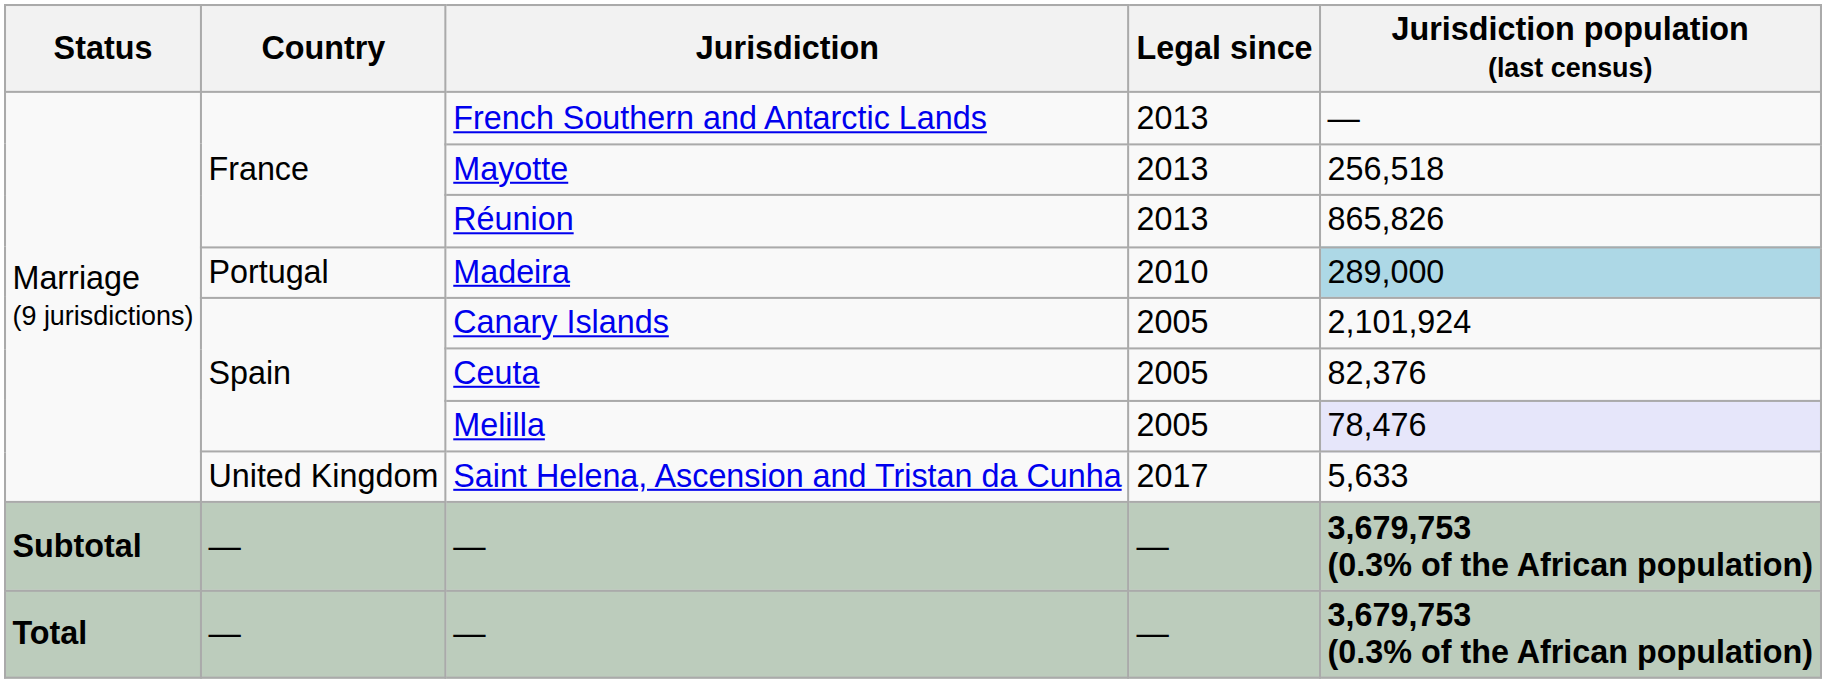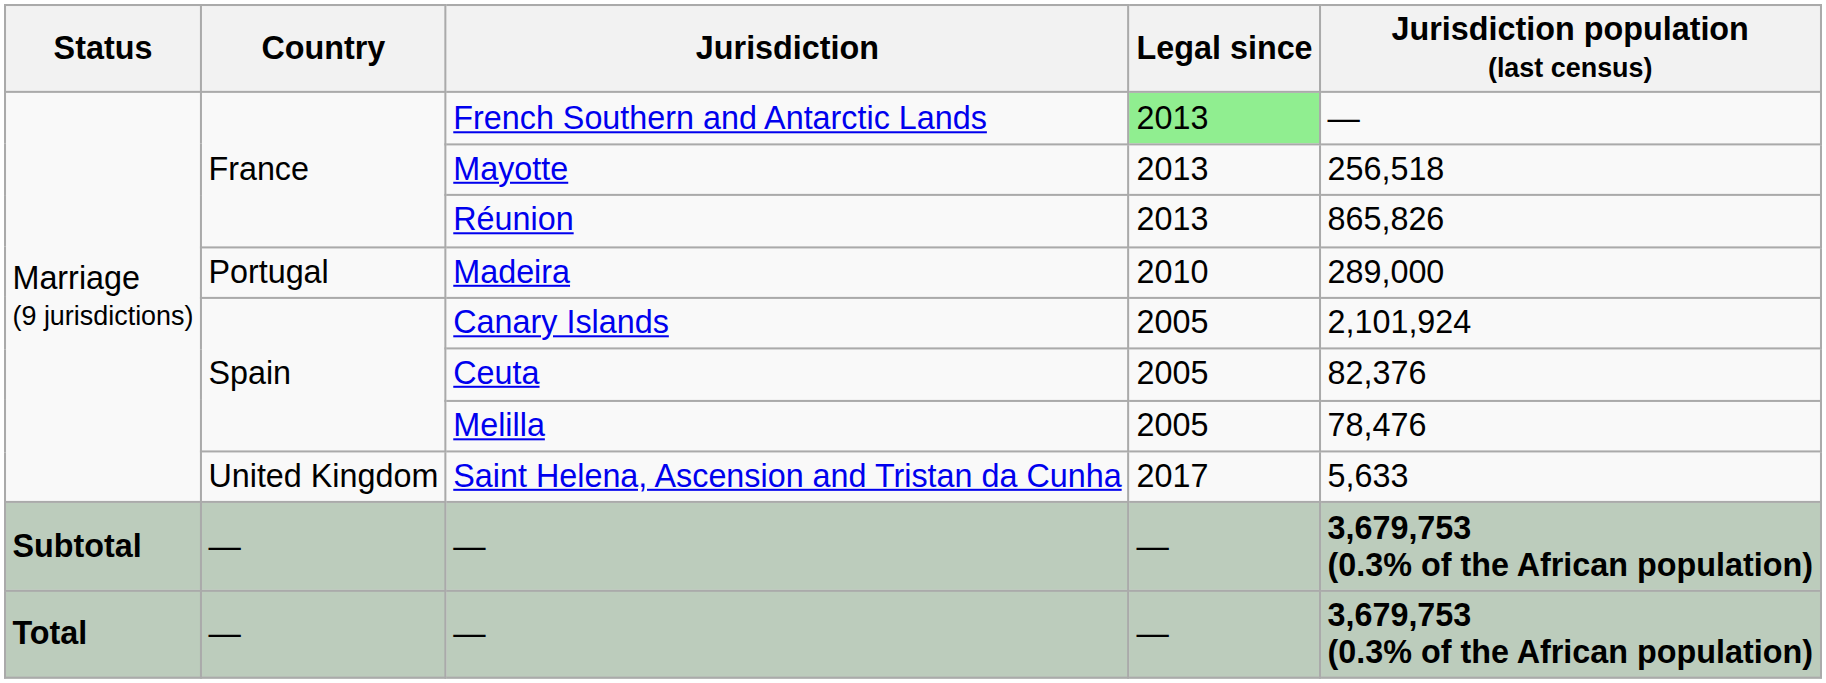French Southern and Antarctic Lands | Legal since: no background -> lightgreen background
Madeira | Jurisdiction population (last census): lightblue background -> no background
Melilla | Jurisdiction population (last census): lavender background -> no background
